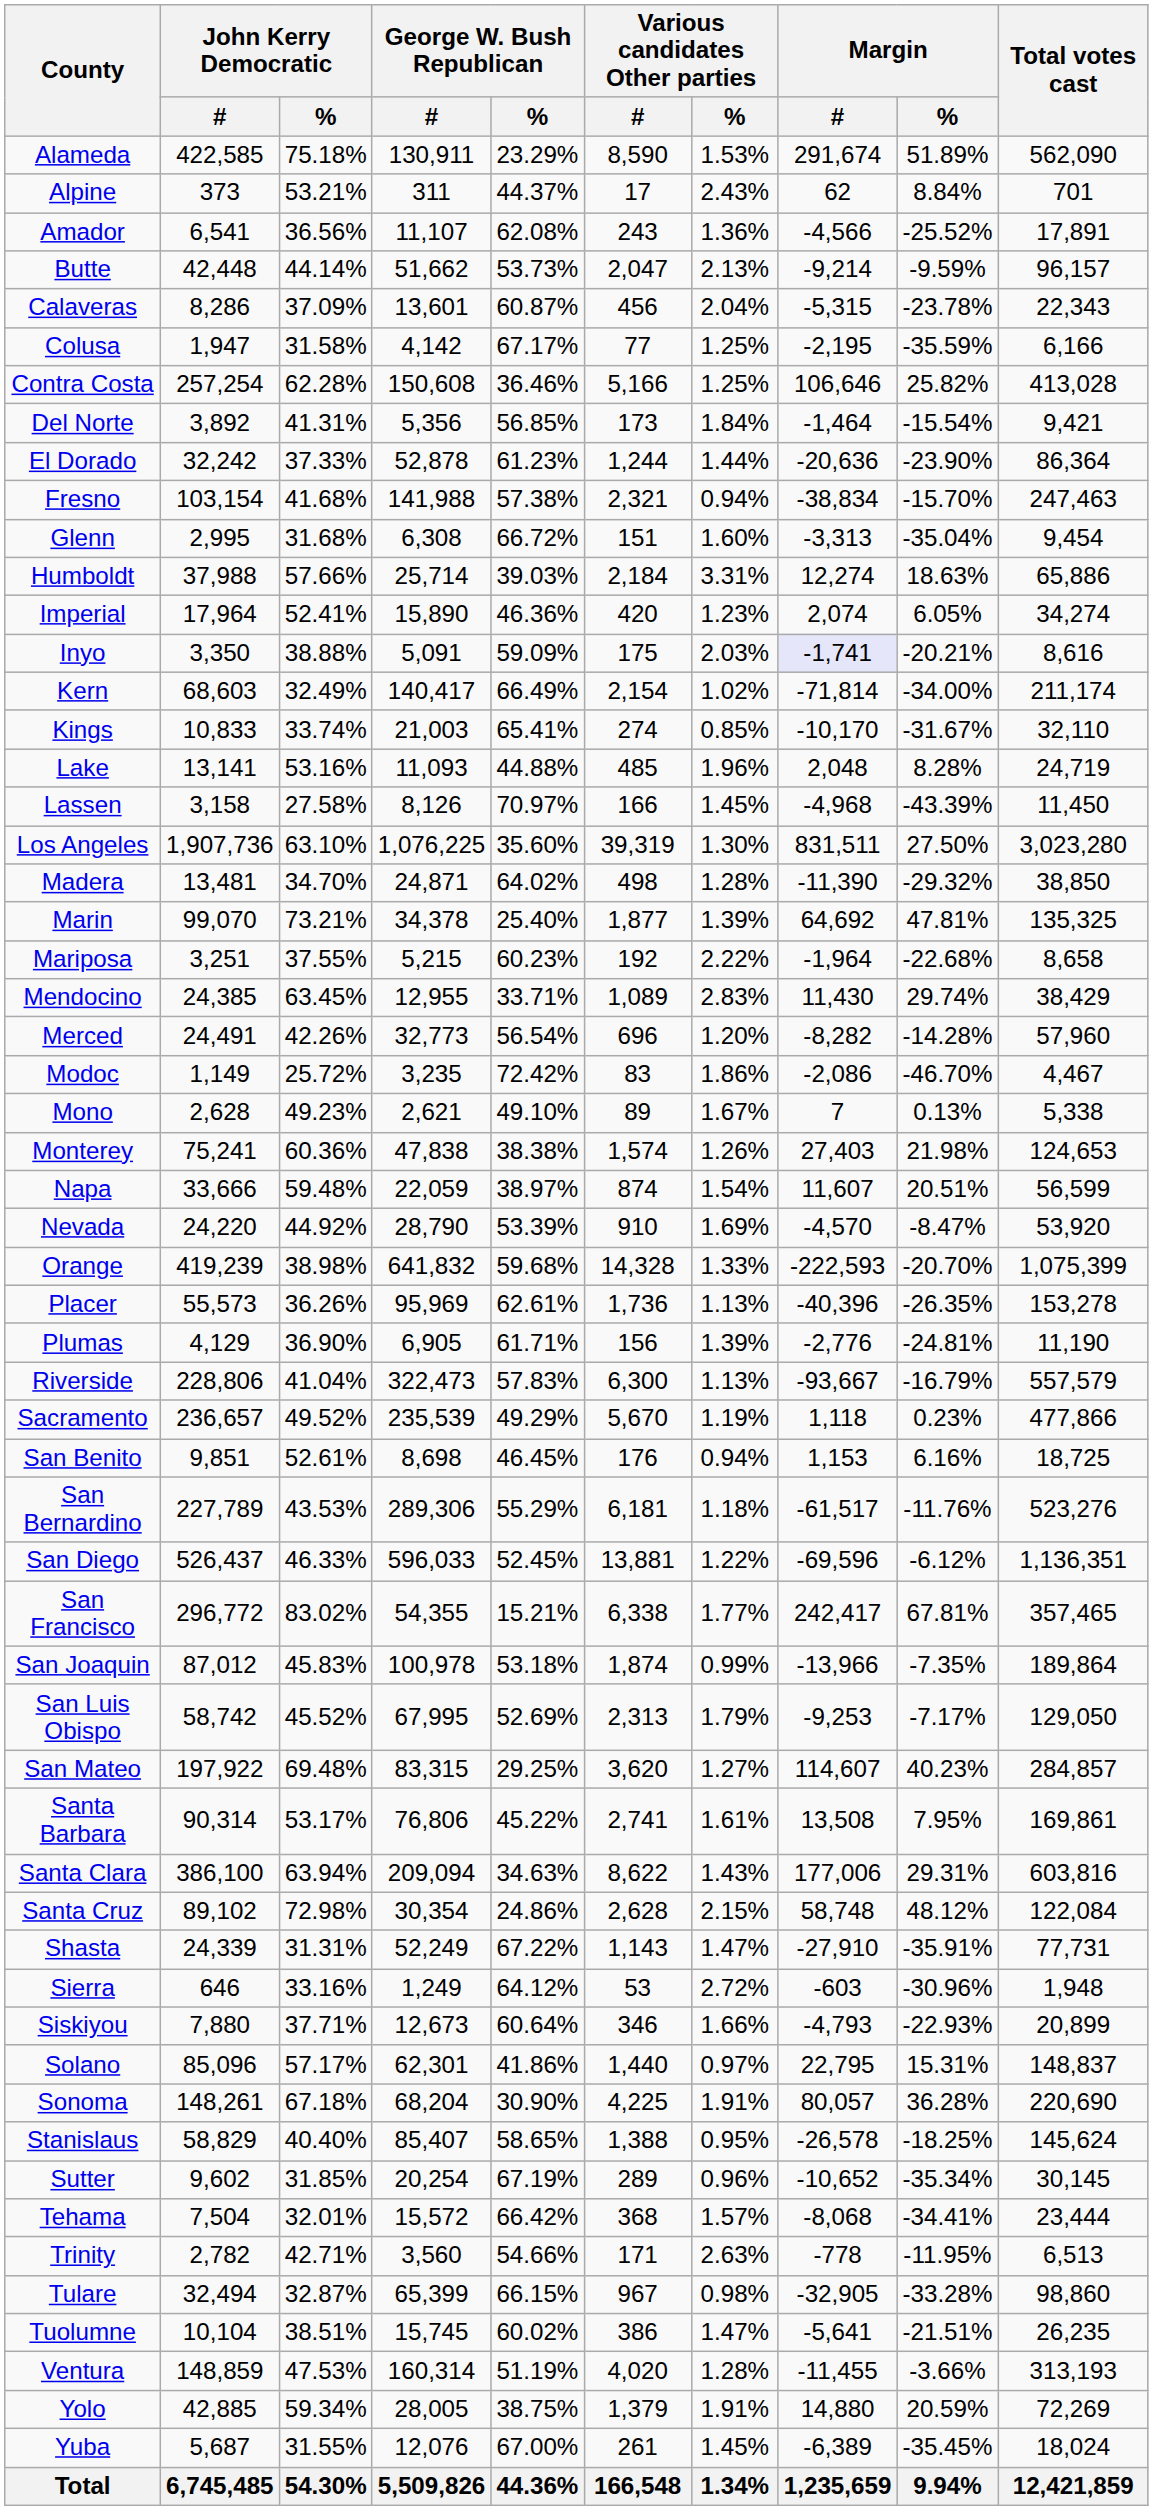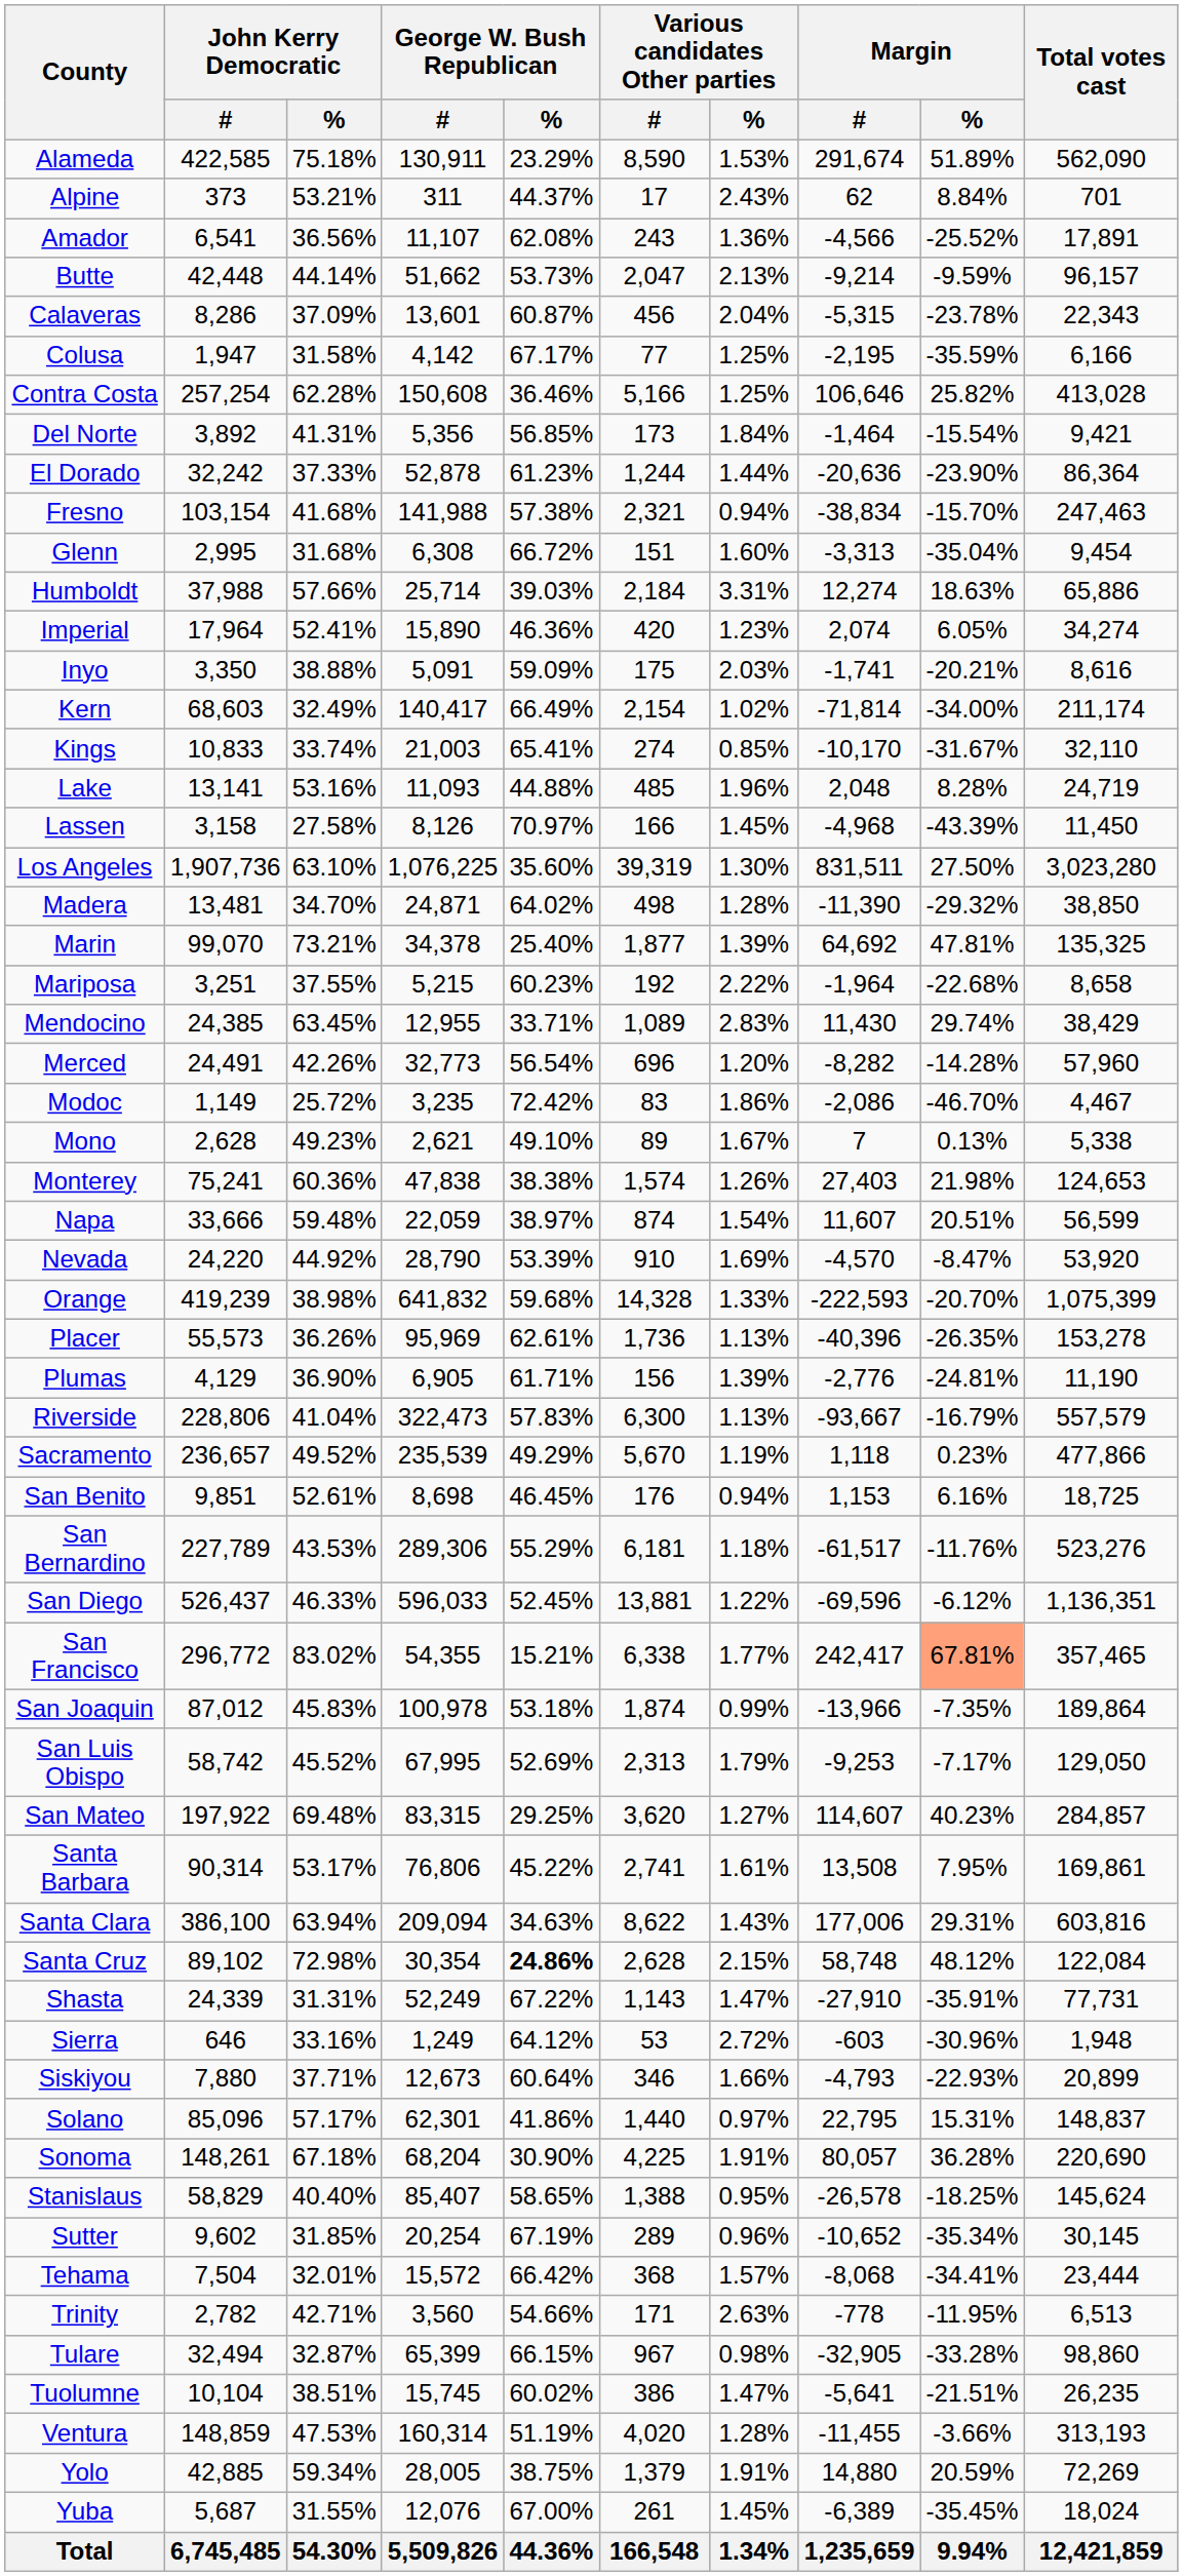Inyo | Margin / #: lavender background -> no background
San Francisco | Margin / %: no background -> lightsalmon background
Santa Cruz | George W. Bush Republican / %: normal -> bold
